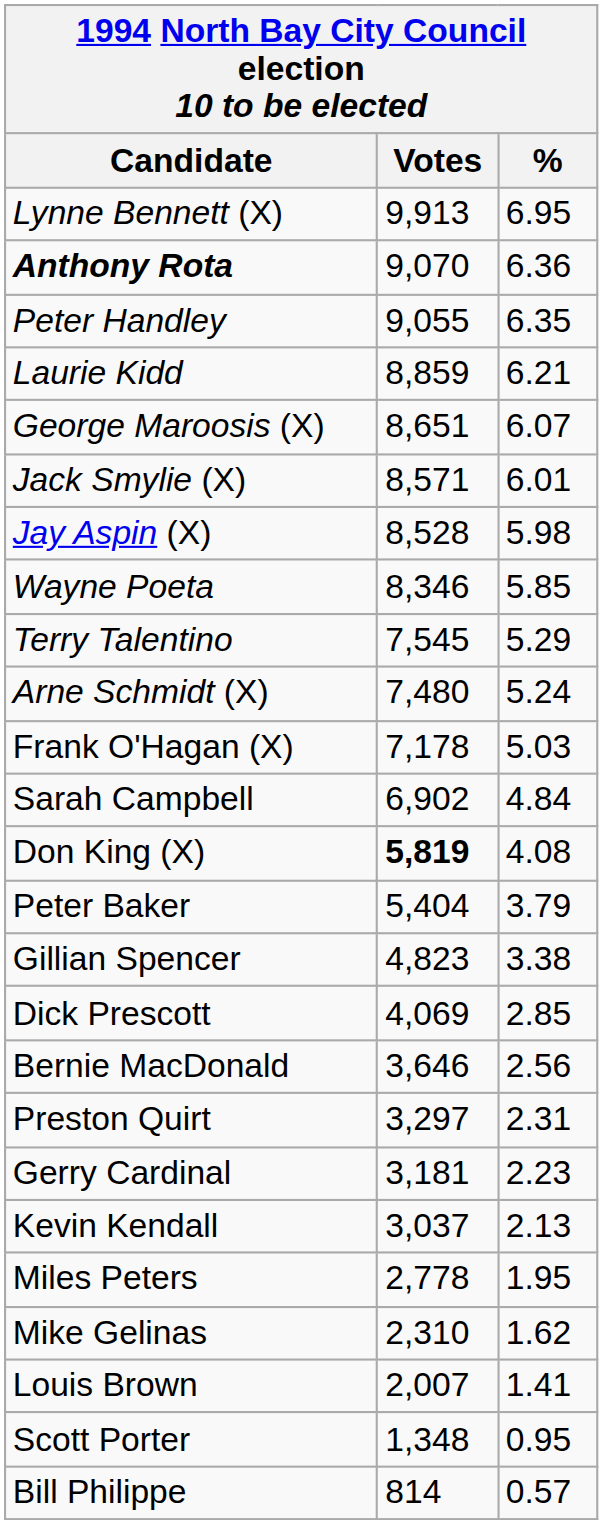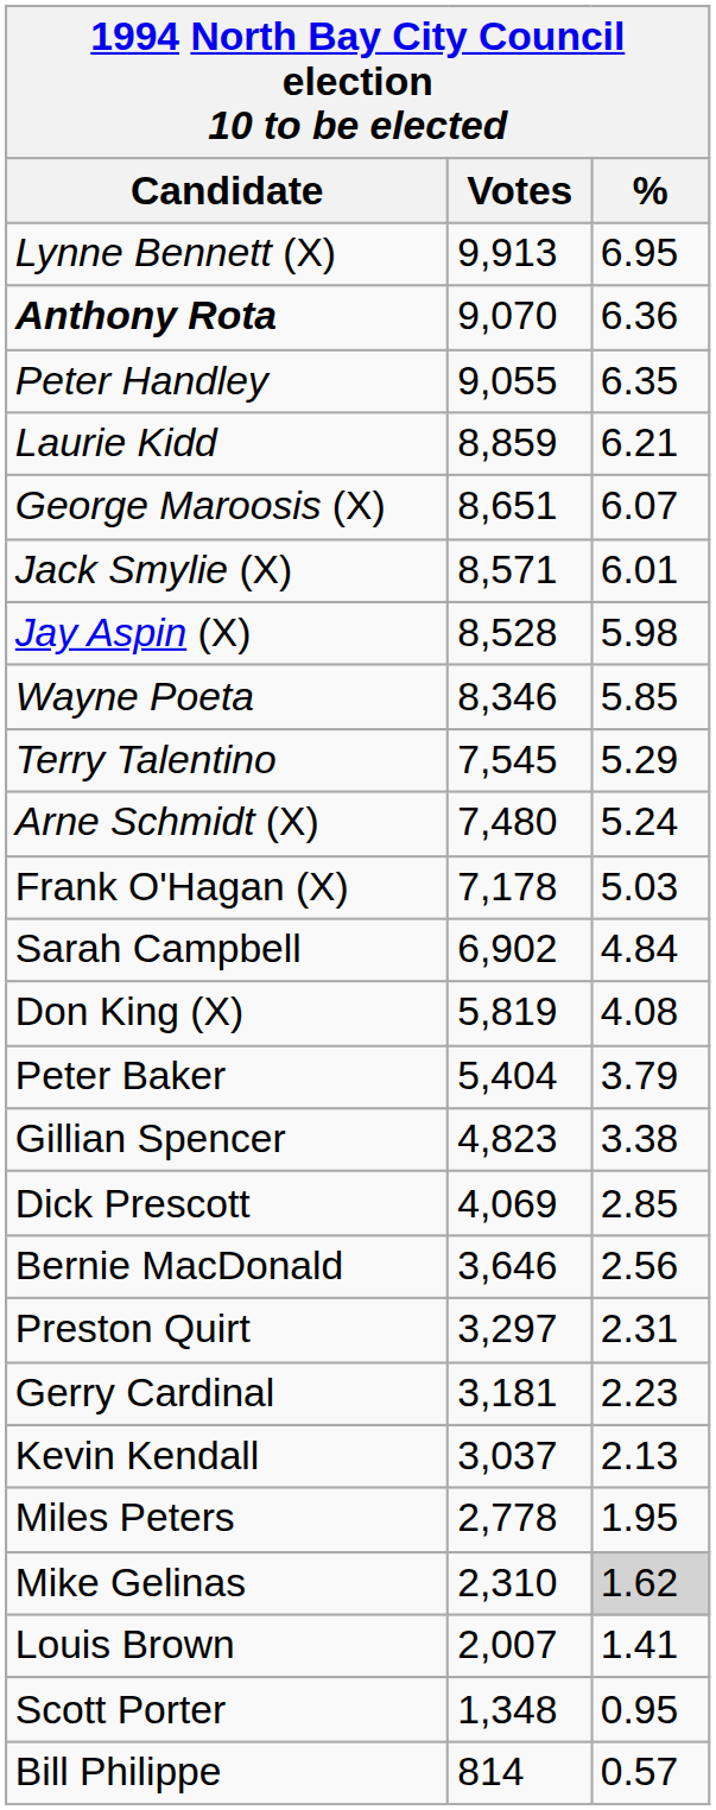Don King (X) | Votes: bold -> normal
Mike Gelinas | %: no background -> lightgrey background
